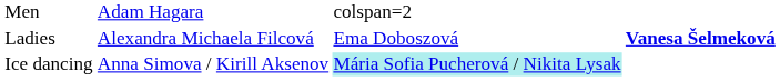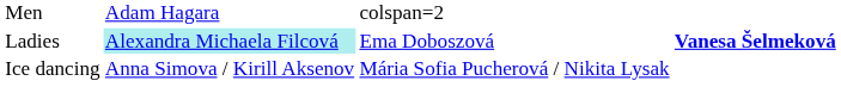Ladies | column 2: no background -> paleturquoise background
Ice dancing | column 3: paleturquoise background -> no background
